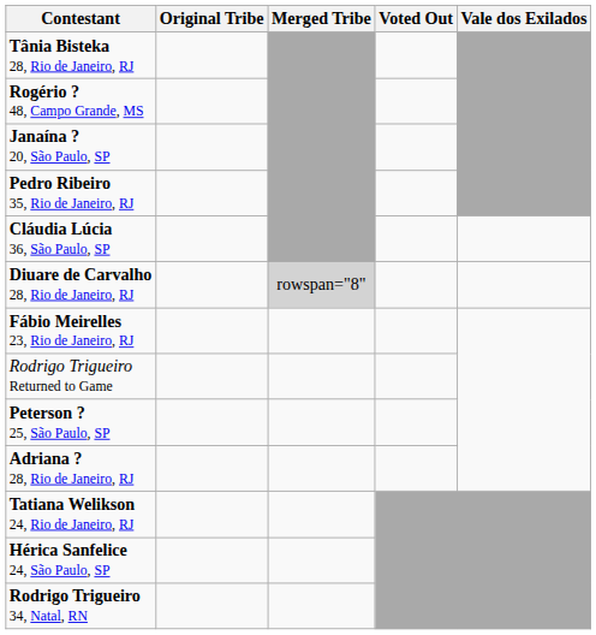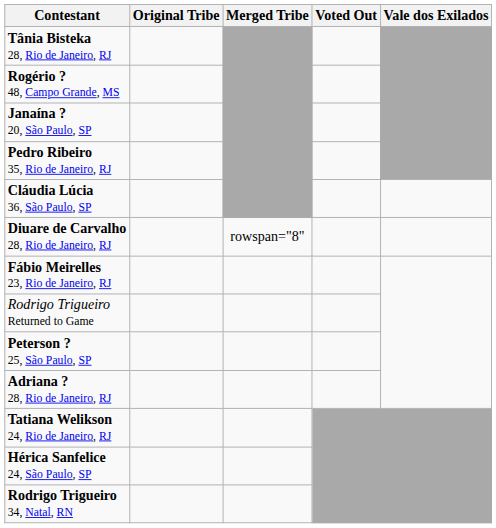Diuare de Carvalho 28, Rio de Janeiro, RJ | Merged Tribe: lightgrey background -> no background
